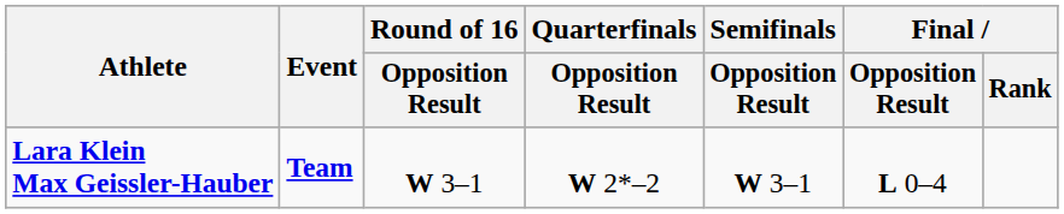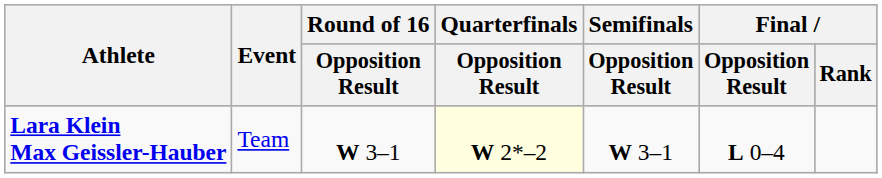Lara Klein Max Geissler-Hauber | Event: bold -> normal
Lara Klein Max Geissler-Hauber | Quarterfinals / Opposition Result: no background -> lightyellow background
